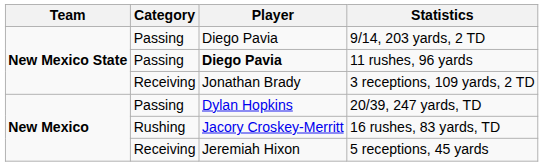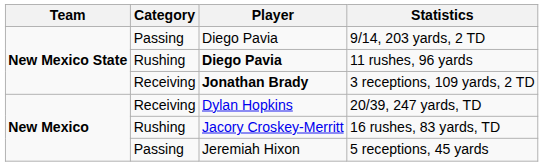11 rushes, 96 yards | Category: Passing -> Rushing
3 receptions, 109 yards, 2 TD | Player: normal -> bold
20/39, 247 yards, TD | Category: Passing -> Receiving
5 receptions, 45 yards | Category: Receiving -> Passing
